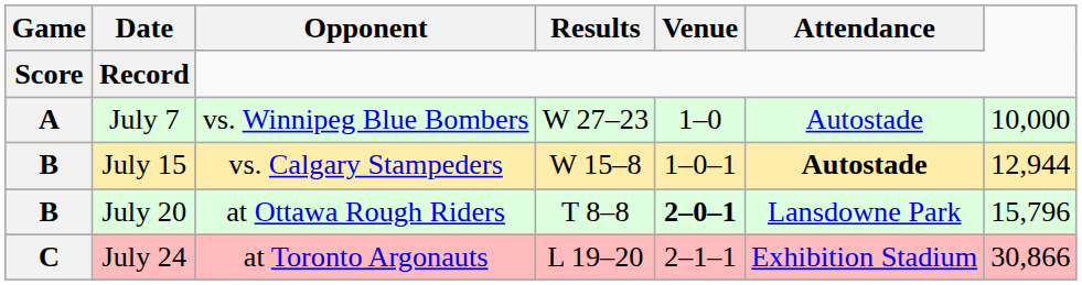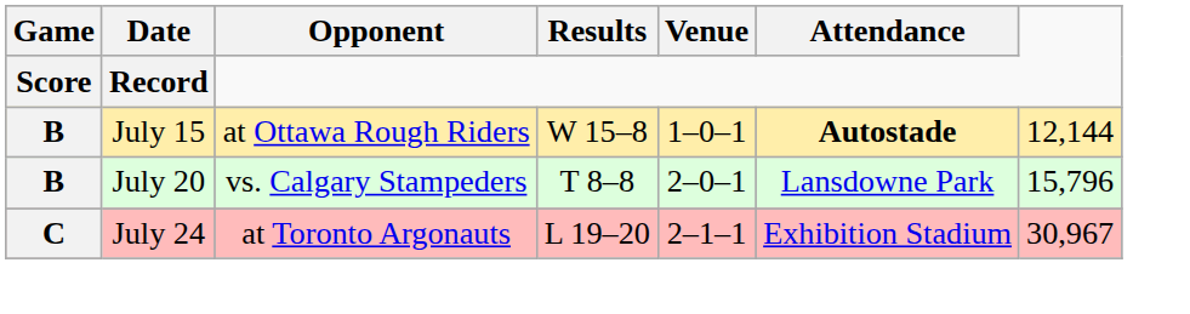- row: A | July 7 | vs. Winnipeg Blue Bombers | W 27–23 | 1–0 | Autostade | 10,000
July 15 | Opponent: vs. Calgary Stampeders -> at Ottawa Rough Riders
July 15 | column 7: 12,944 -> 12,144
July 20 | Opponent: at Ottawa Rough Riders -> vs. Calgary Stampeders
July 20 | Venue: bold -> normal
July 24 | column 7: 30,866 -> 30,967
